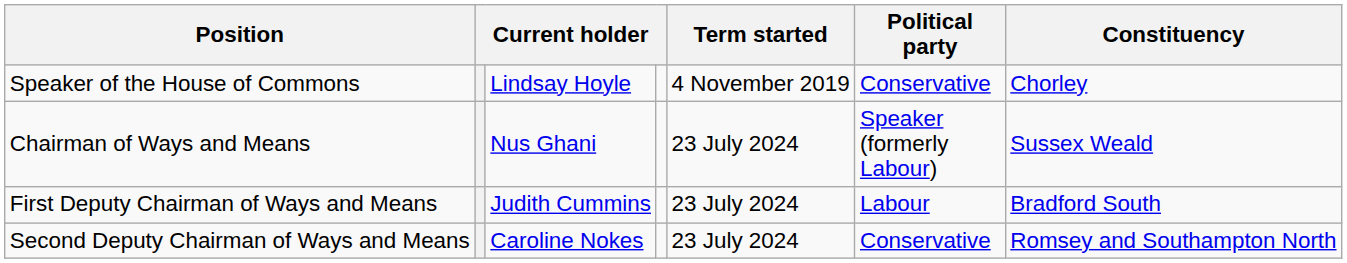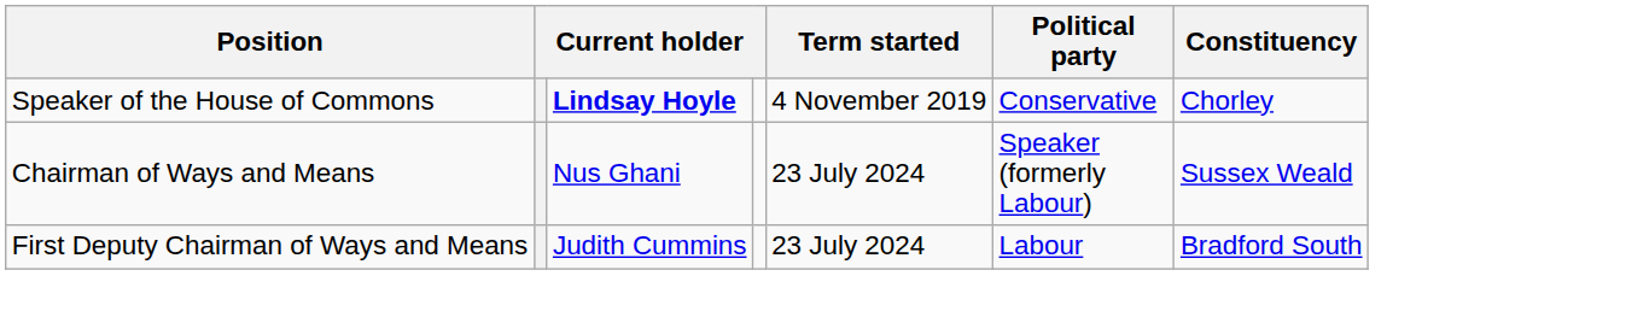Speaker of the House of Commons | column 3: normal -> bold
- row: Second Deputy Chairman of Ways and Means | Caroline Nokes | 23 July 2024 | Conservative | Romsey and Southampton North
